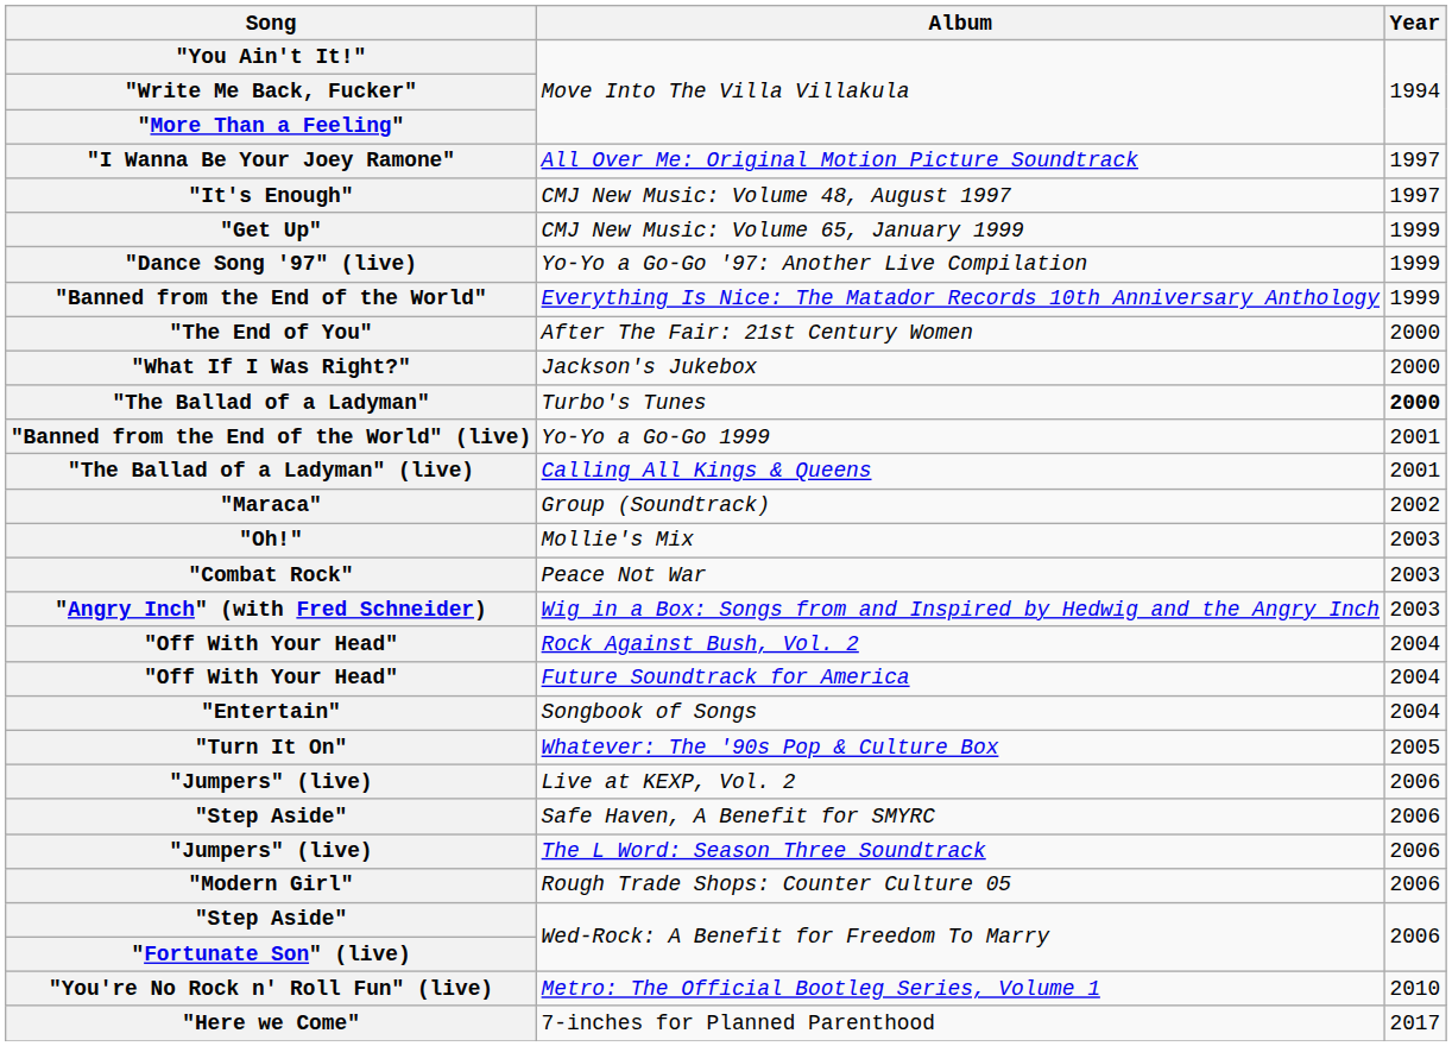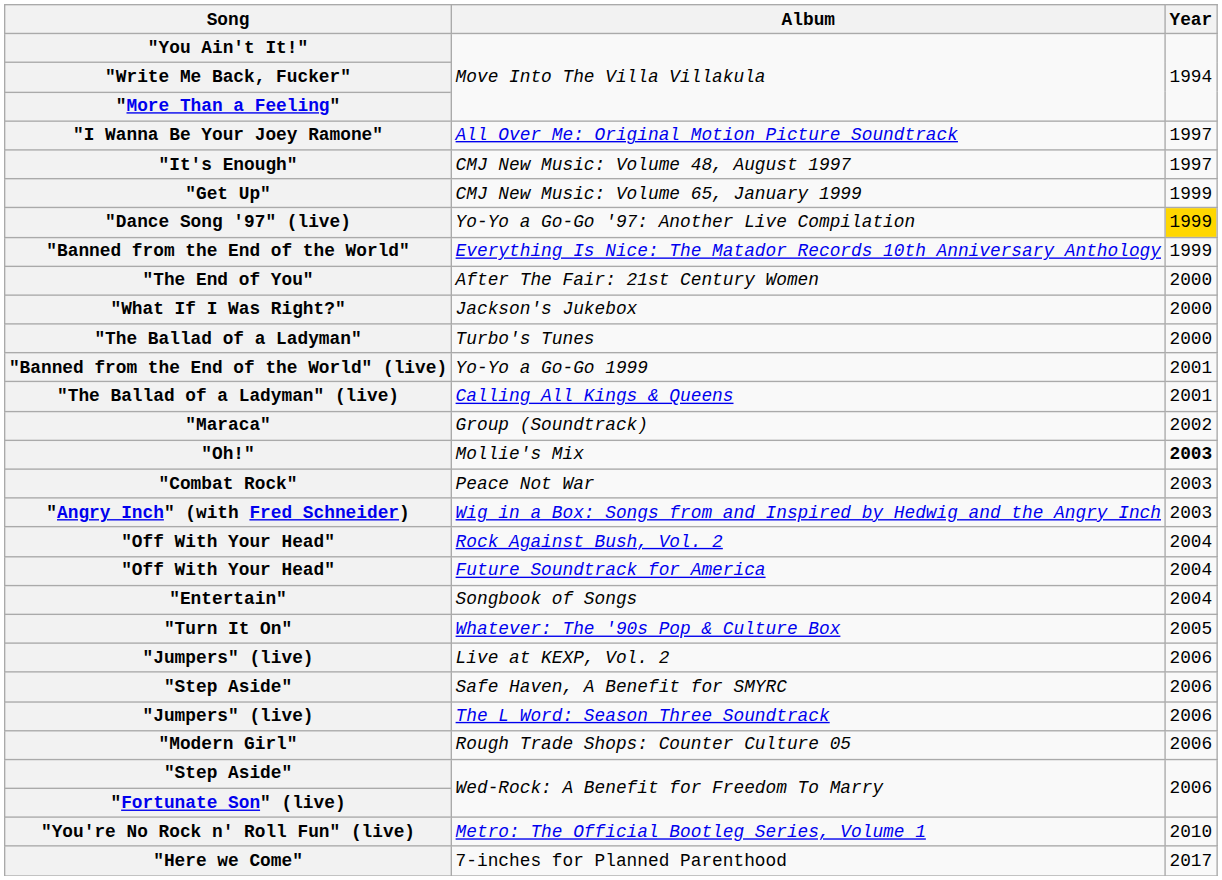Yo-Yo a Go-Go '97: Another Live Compilation | Year: no background -> gold background
Turbo's Tunes | Year: bold -> normal
Mollie's Mix | Year: normal -> bold
